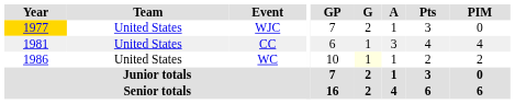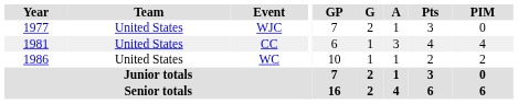WJC | Year: gold background -> no background
WC | G: lightyellow background -> no background
